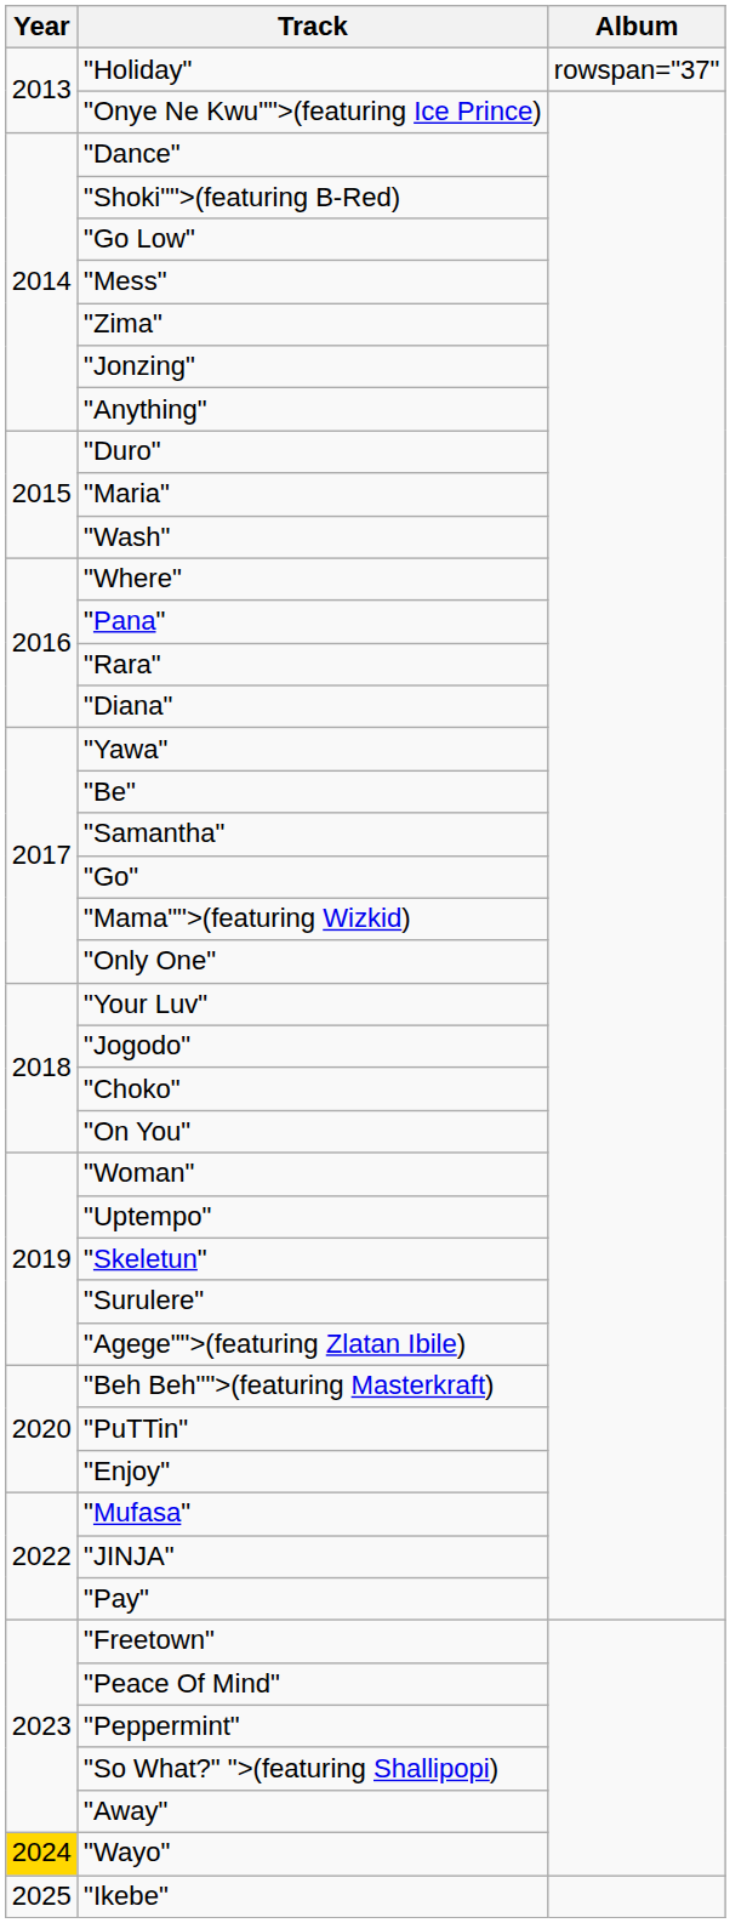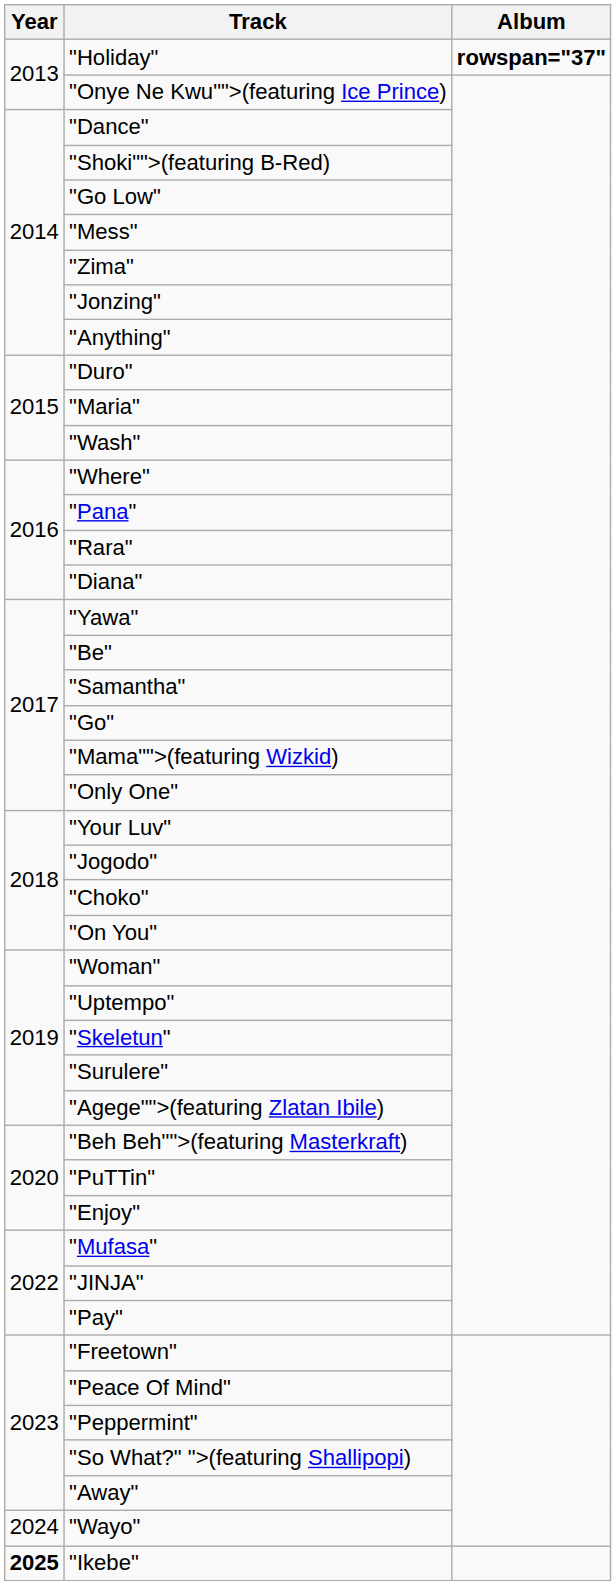"Holiday" | Album: normal -> bold
"Wayo" | Year: gold background -> no background
"Ikebe" | Year: normal -> bold
